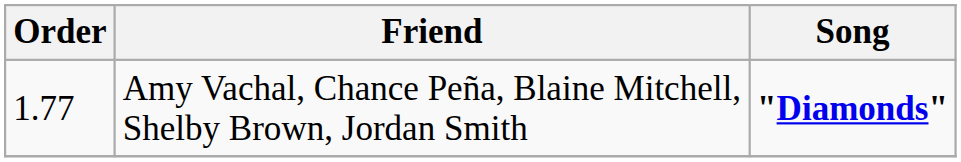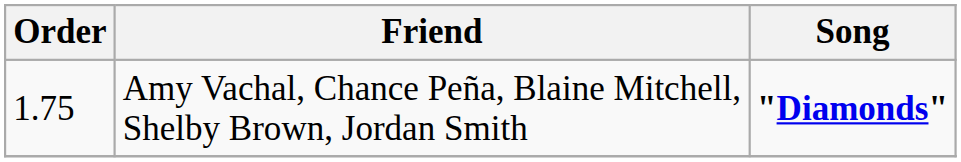row 2 | Order: 1.77 -> 1.75
